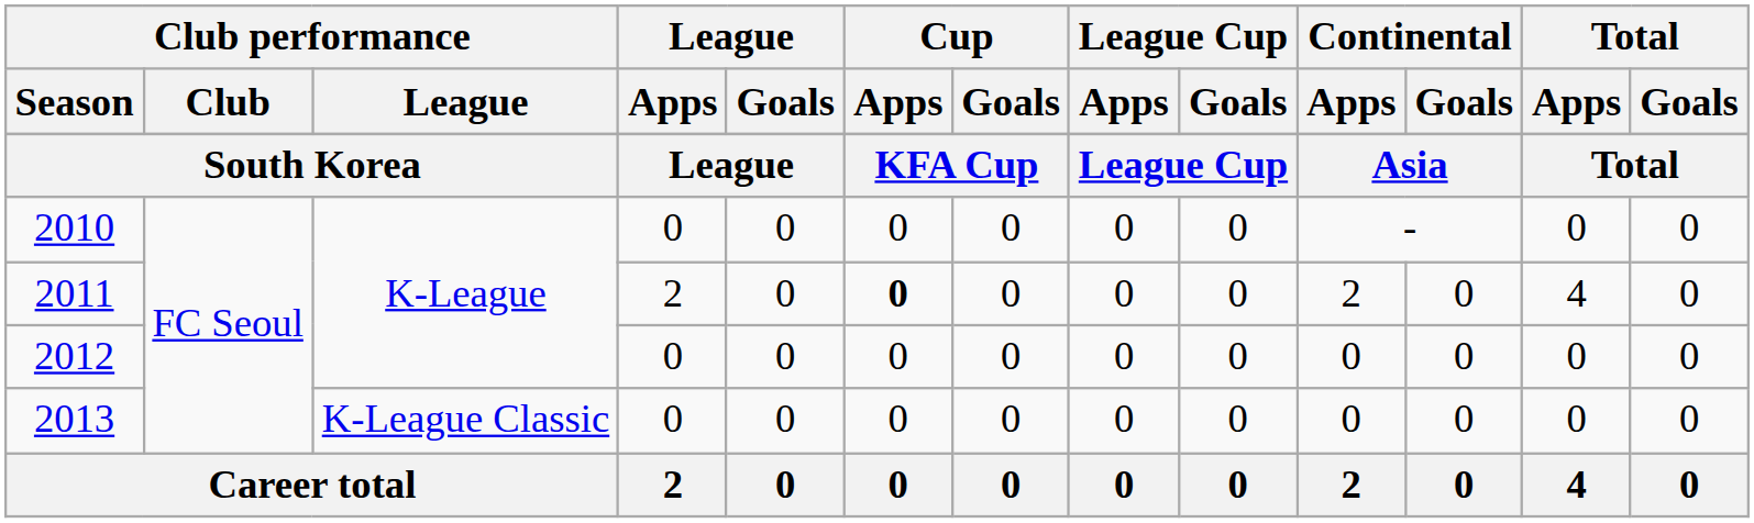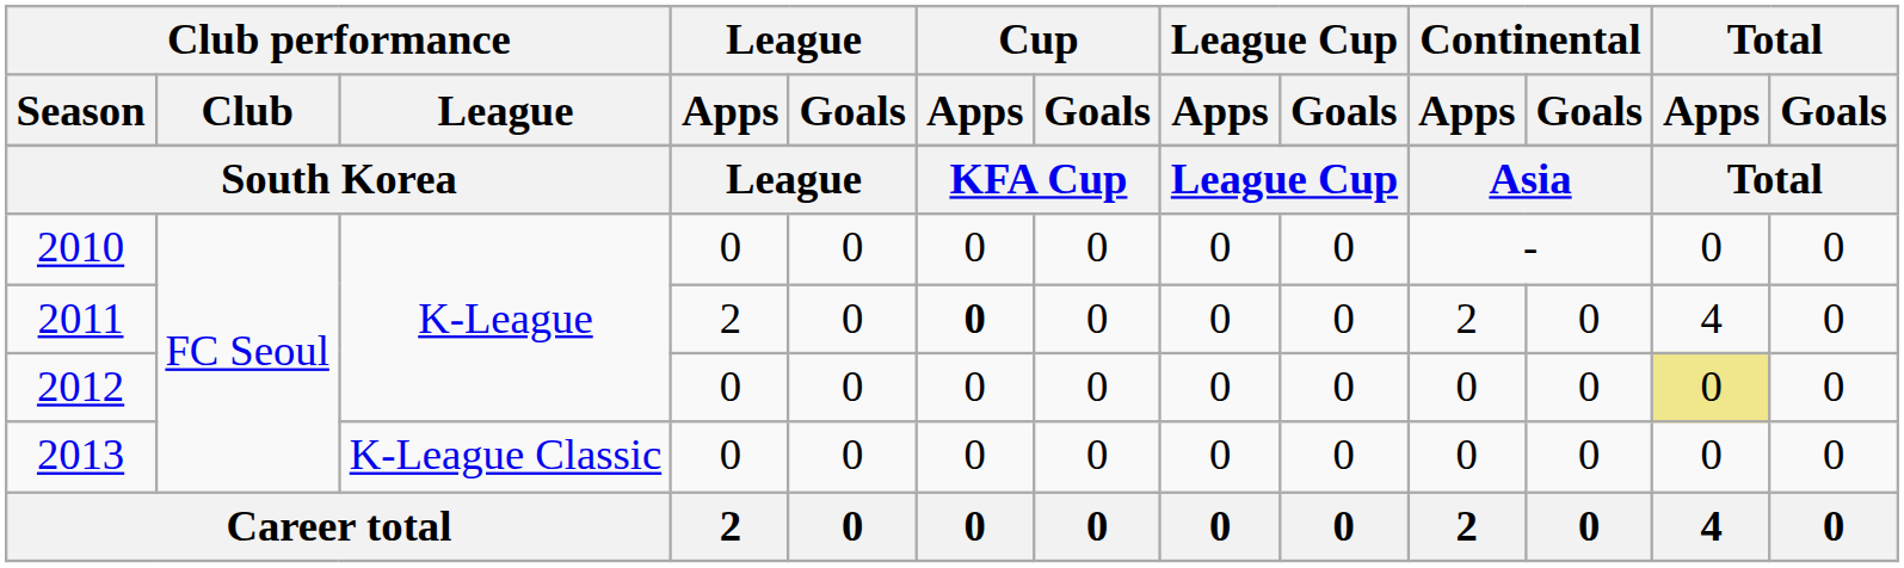2012 | Total / Apps: no background -> khaki background
